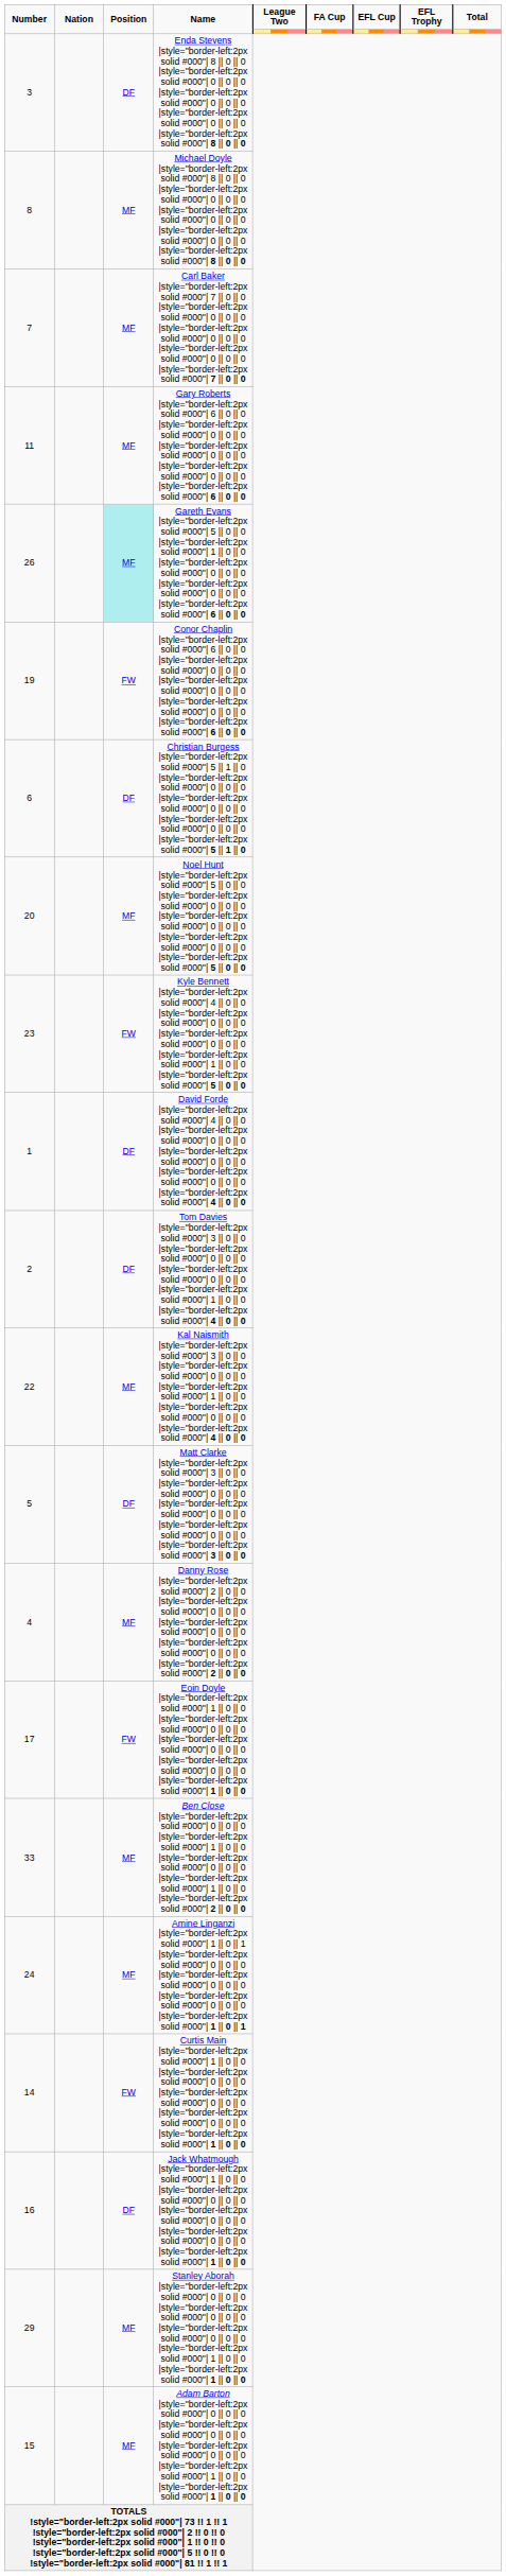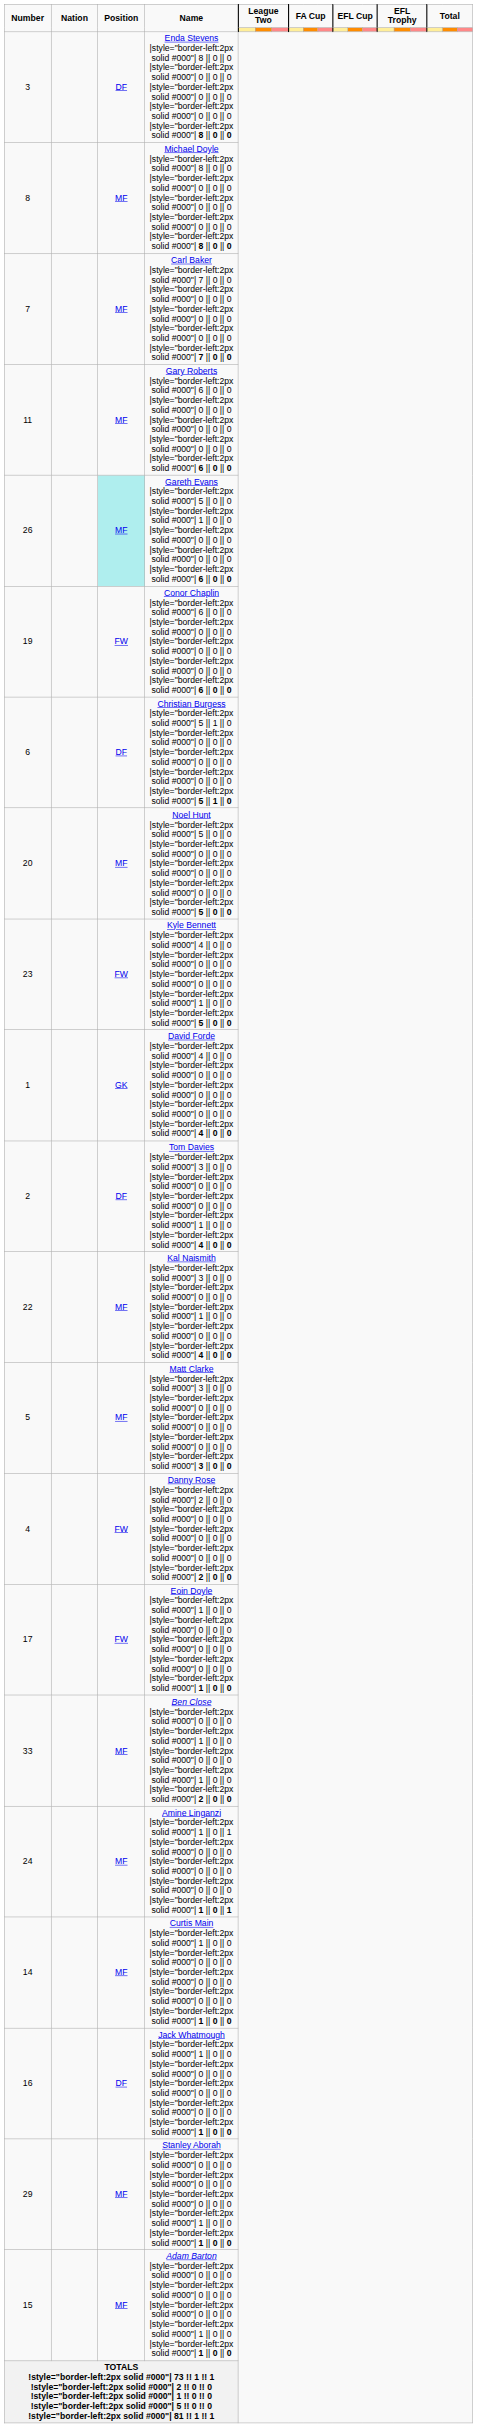row 12 | Position: DF -> GK
row 15 | Position: DF -> MF
row 16 | Position: MF -> FW
row 20 | Position: FW -> MF
